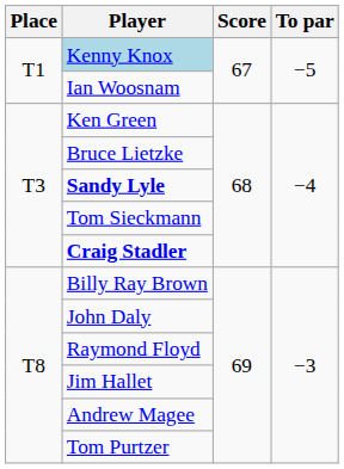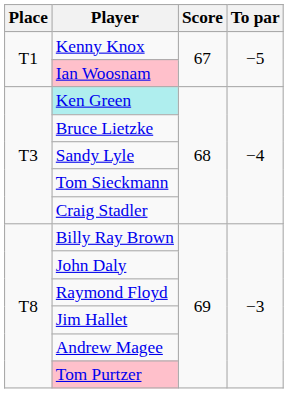Kenny Knox | Player: lightblue background -> no background
Ian Woosnam | Player: no background -> pink background
Ken Green | Player: no background -> paleturquoise background
Sandy Lyle | Player: bold -> normal
Craig Stadler | Player: bold -> normal
Tom Purtzer | Player: no background -> pink background
